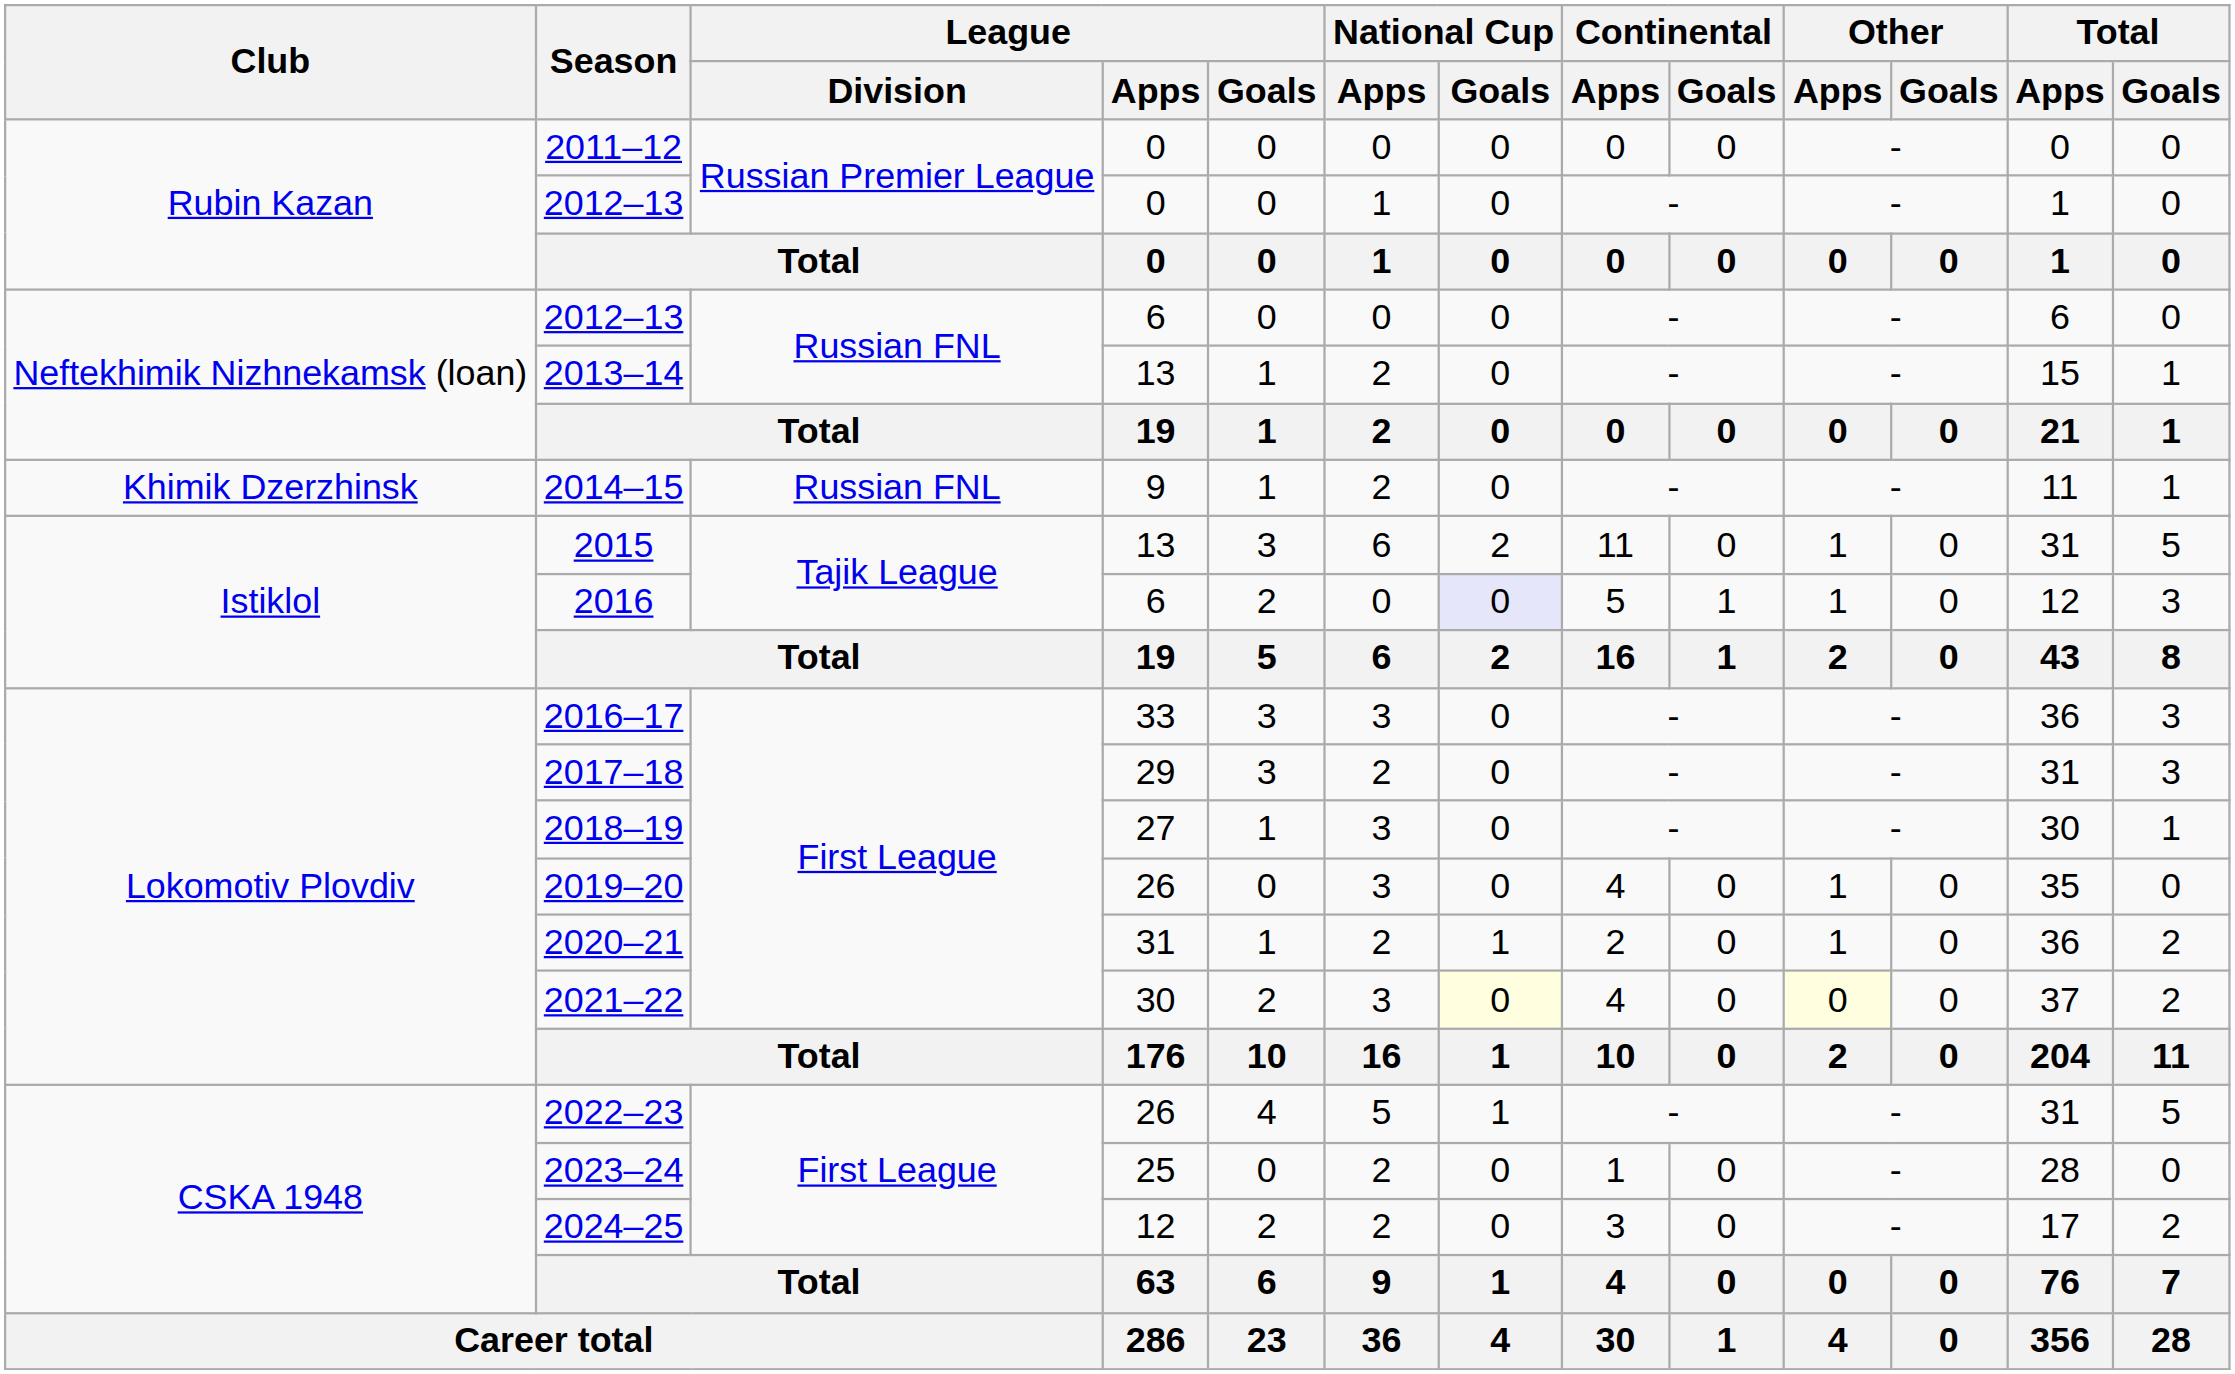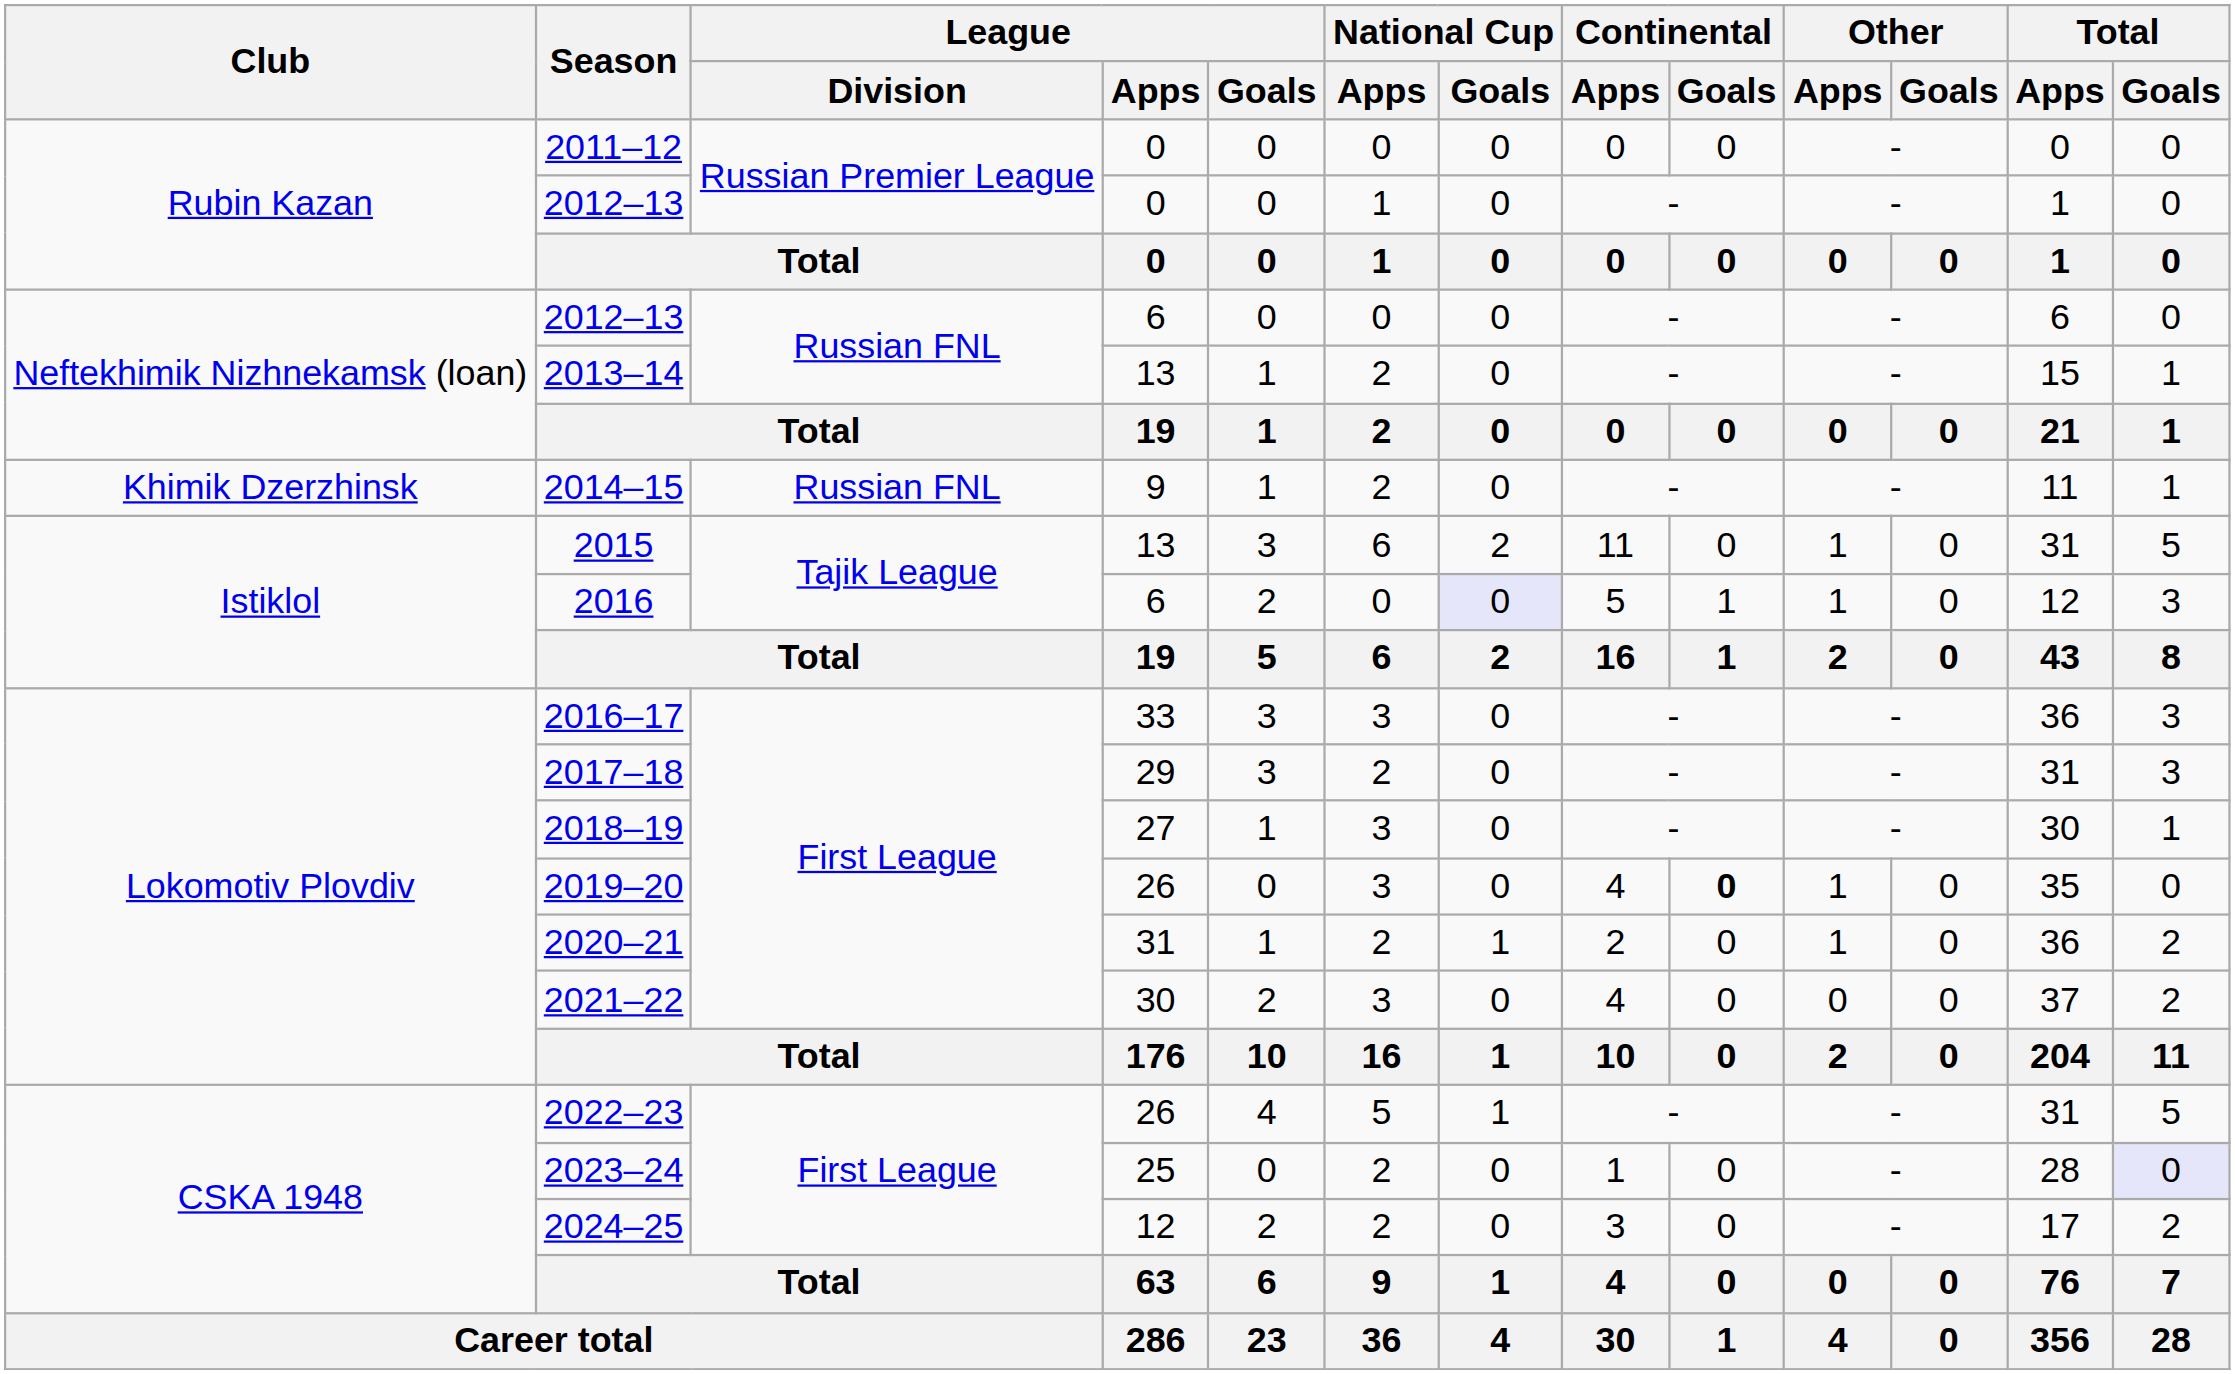2019–20 | Continental / Goals: normal -> bold
2021–22 | National Cup / Goals: lightyellow background -> no background
2021–22 | Other / Apps: lightyellow background -> no background
2023–24 | Total / Goals: no background -> lavender background
